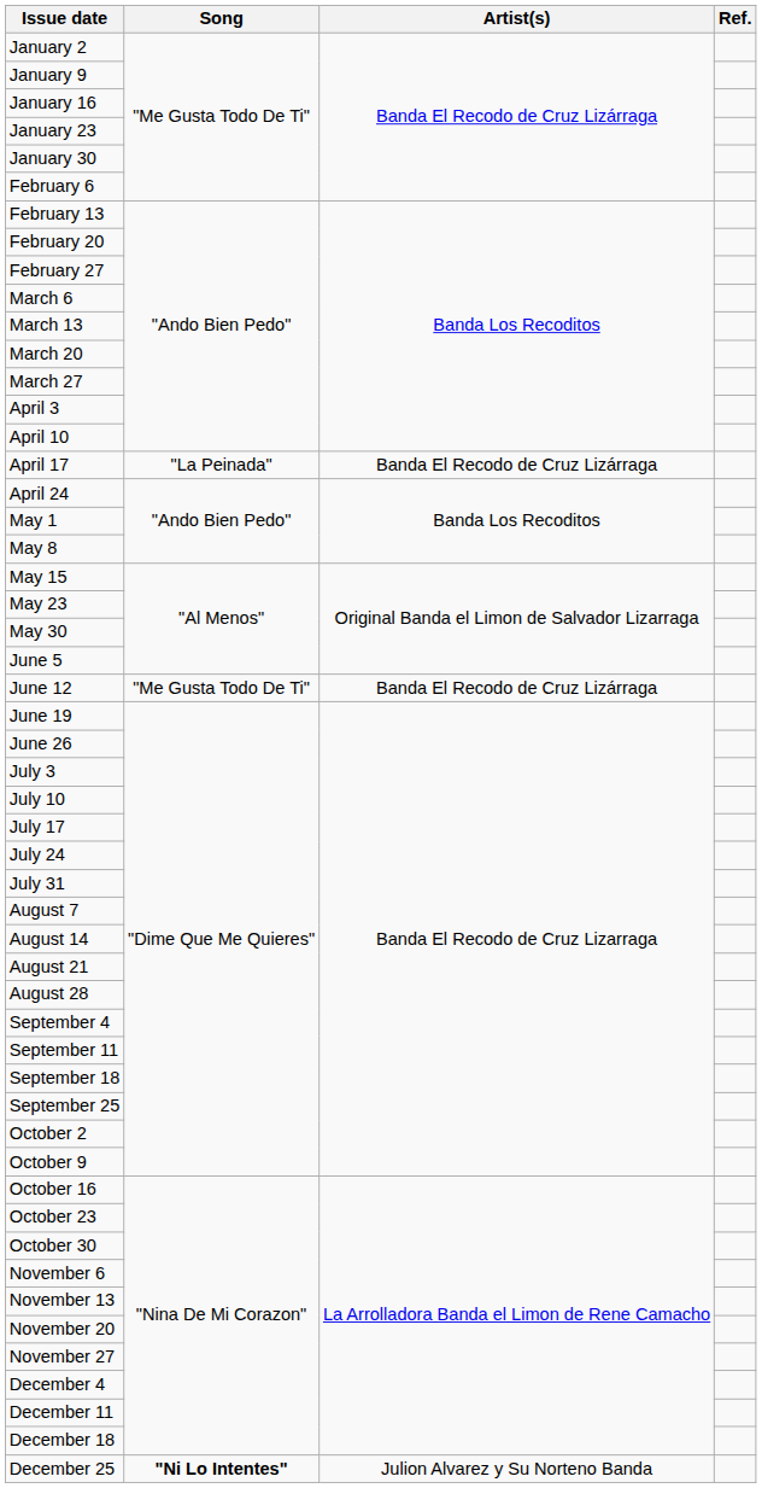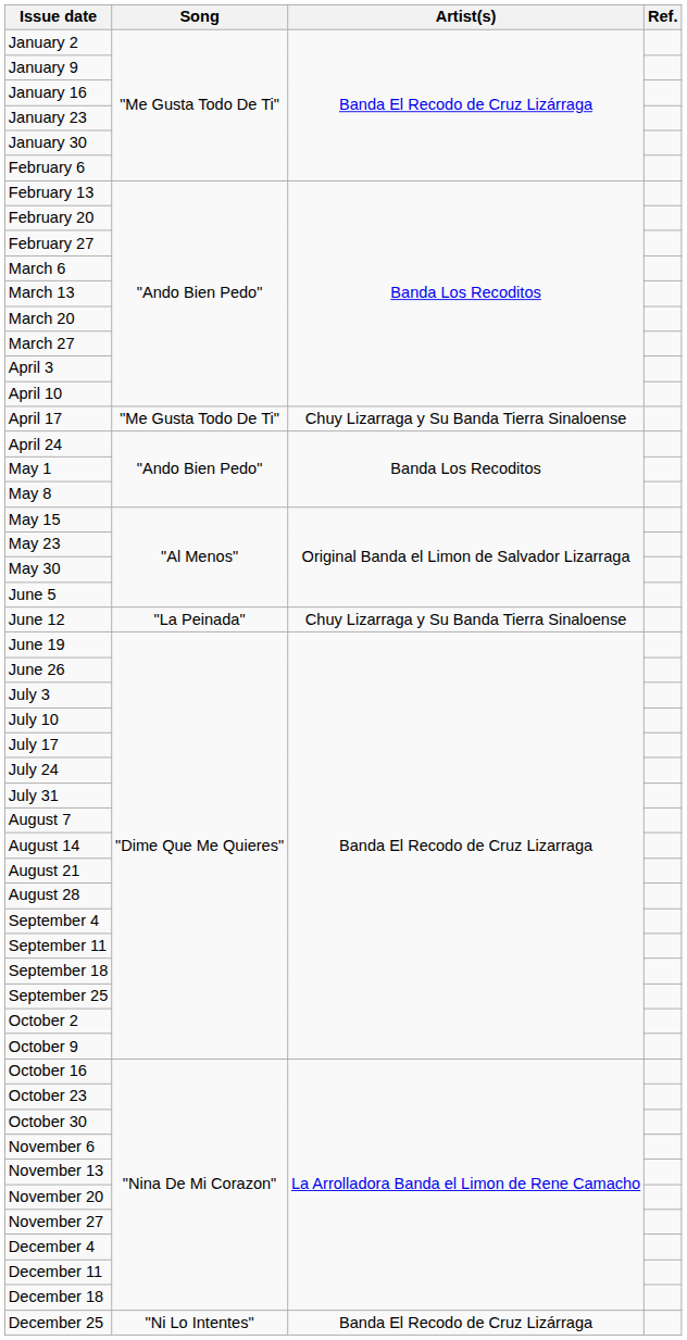April 17 | Song: "La Peinada" -> "Me Gusta Todo De Ti"
April 17 | Artist(s): Banda El Recodo de Cruz Lizárraga -> Chuy Lizarraga y Su Banda Tierra Sinaloense
June 12 | Song: "Me Gusta Todo De Ti" -> "La Peinada"
June 12 | Artist(s): Banda El Recodo de Cruz Lizárraga -> Chuy Lizarraga y Su Banda Tierra Sinaloense
December 25 | Song: bold -> normal
December 25 | Artist(s): Julion Alvarez y Su Norteno Banda -> Banda El Recodo de Cruz Lizárraga
